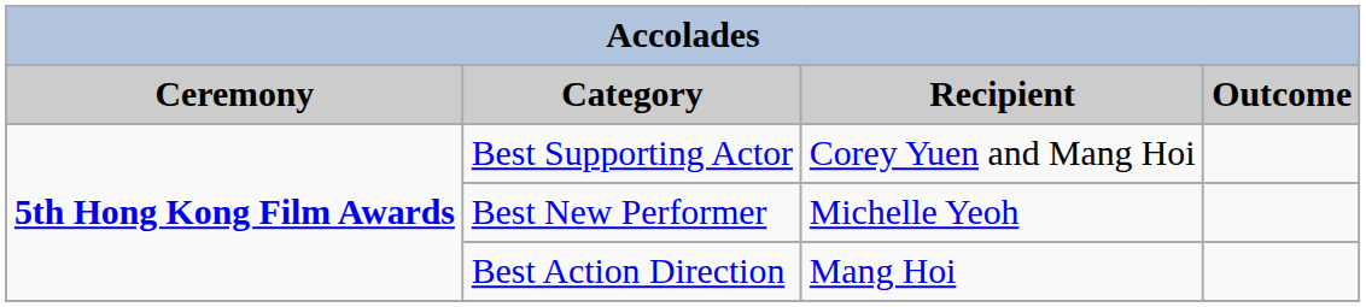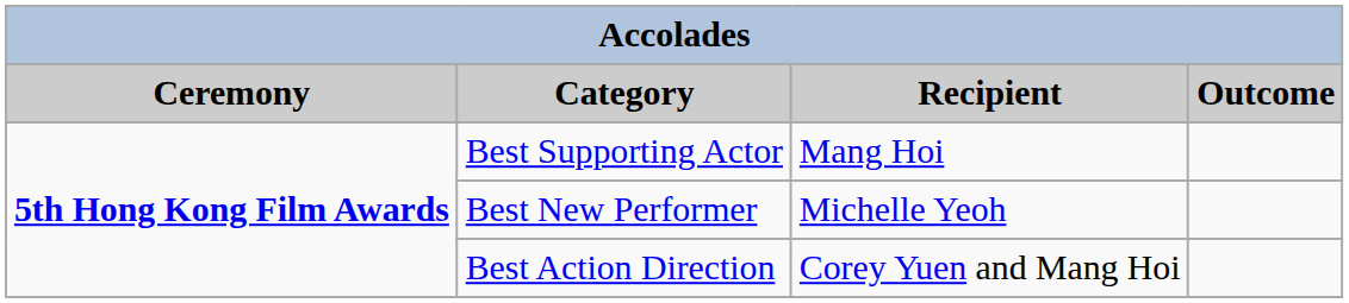Best Supporting Actor | Recipient: Corey Yuen and Mang Hoi -> Mang Hoi
Best Action Direction | Recipient: Mang Hoi -> Corey Yuen and Mang Hoi
